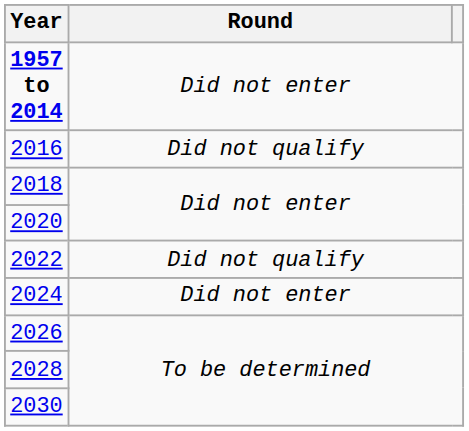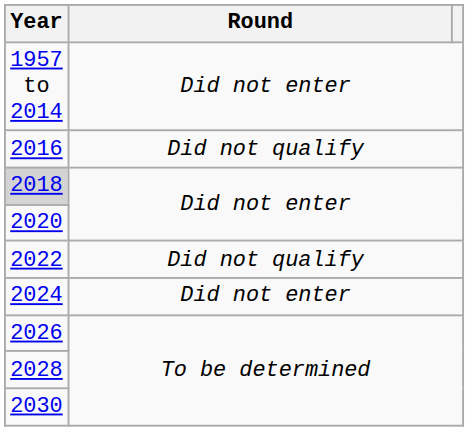1957 to 2014 | Year: bold -> normal
2018 | Year: no background -> lightgrey background
